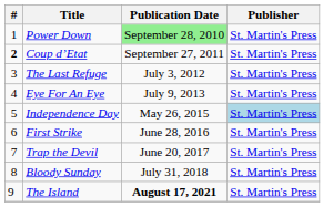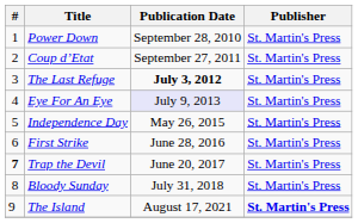Power Down | Publication Date: lightgreen background -> no background
Coup d’Etat | #: bold -> normal
The Last Refuge | Publication Date: normal -> bold
Eye For An Eye | Publication Date: no background -> lavender background
Independence Day | Publisher: lightblue background -> no background
Trap the Devil | #: normal -> bold
The Island | Publication Date: bold -> normal
The Island | Publisher: normal -> bold
